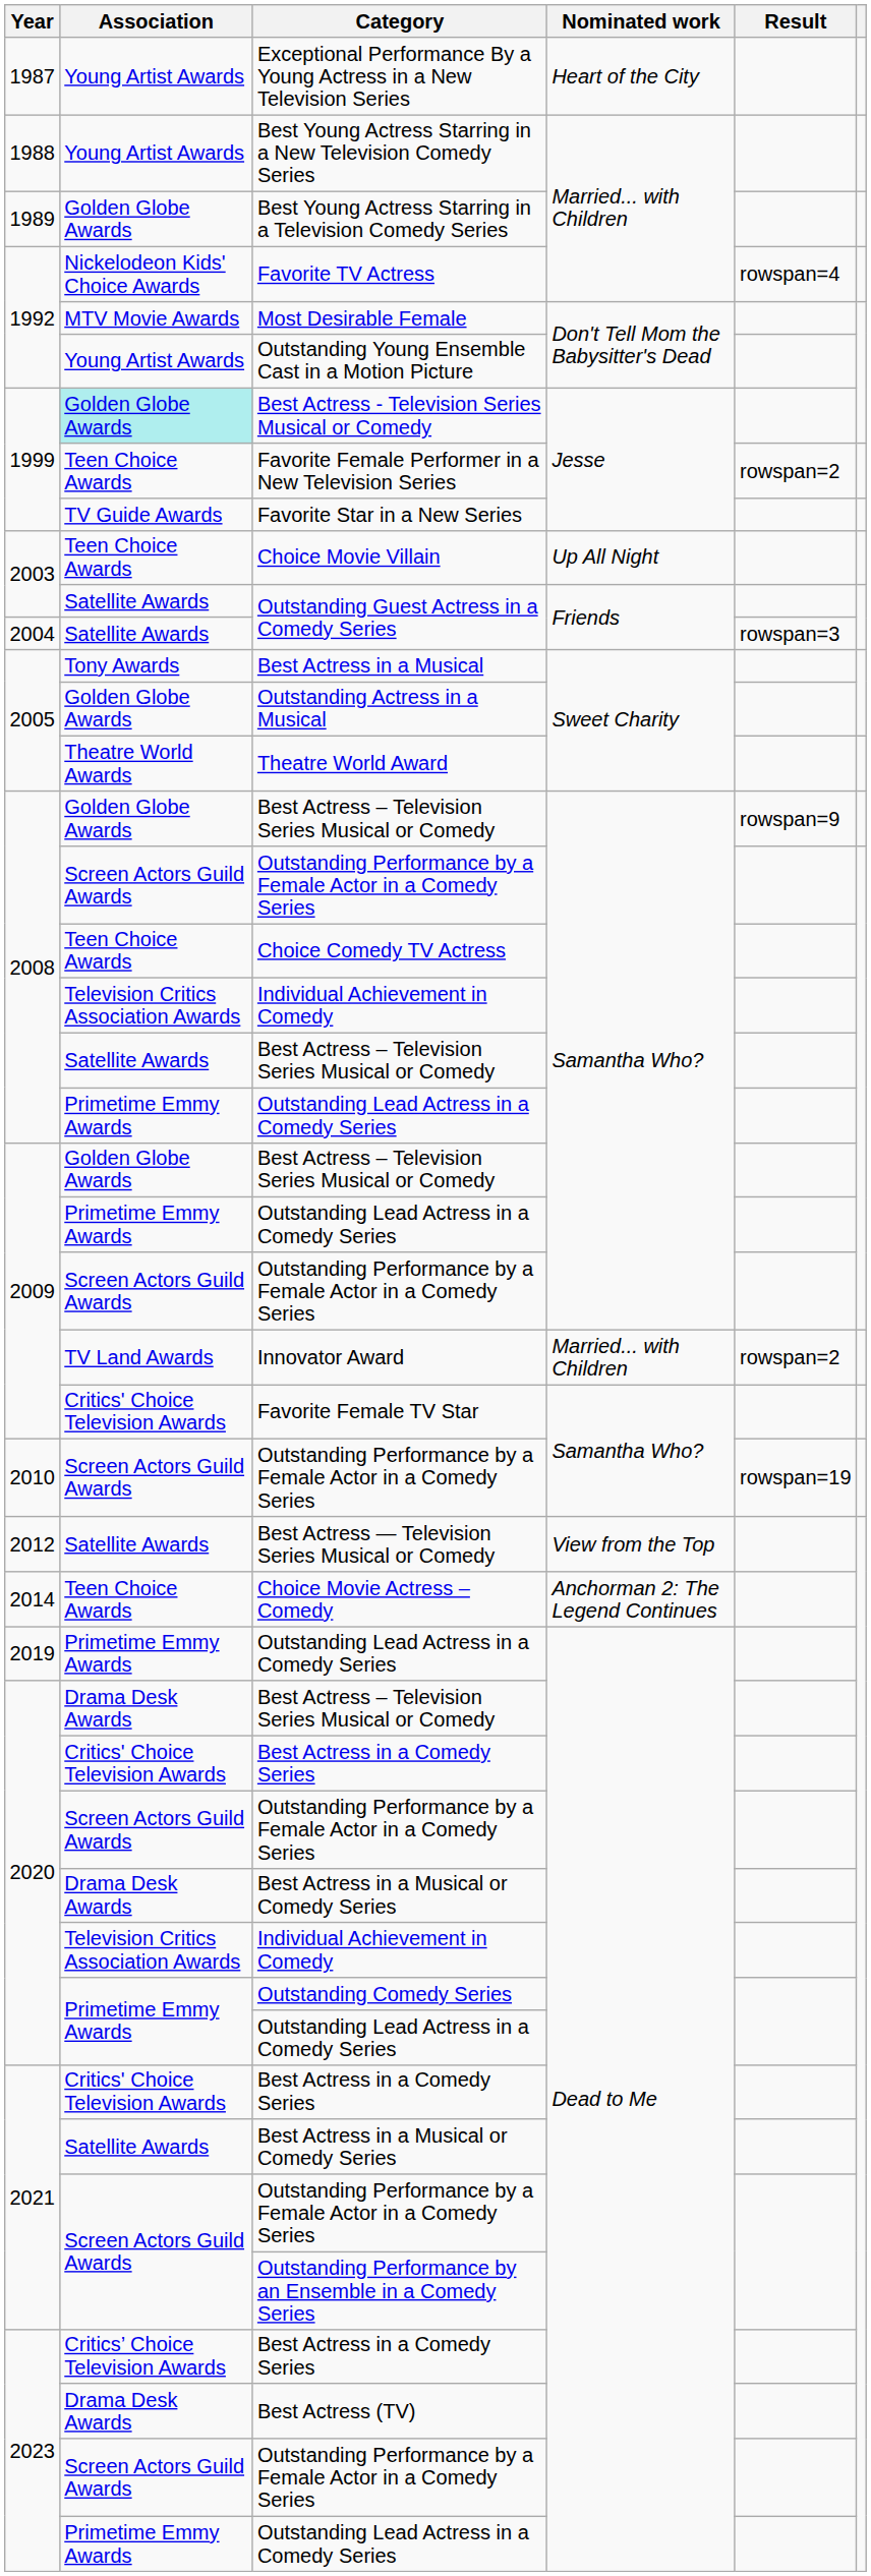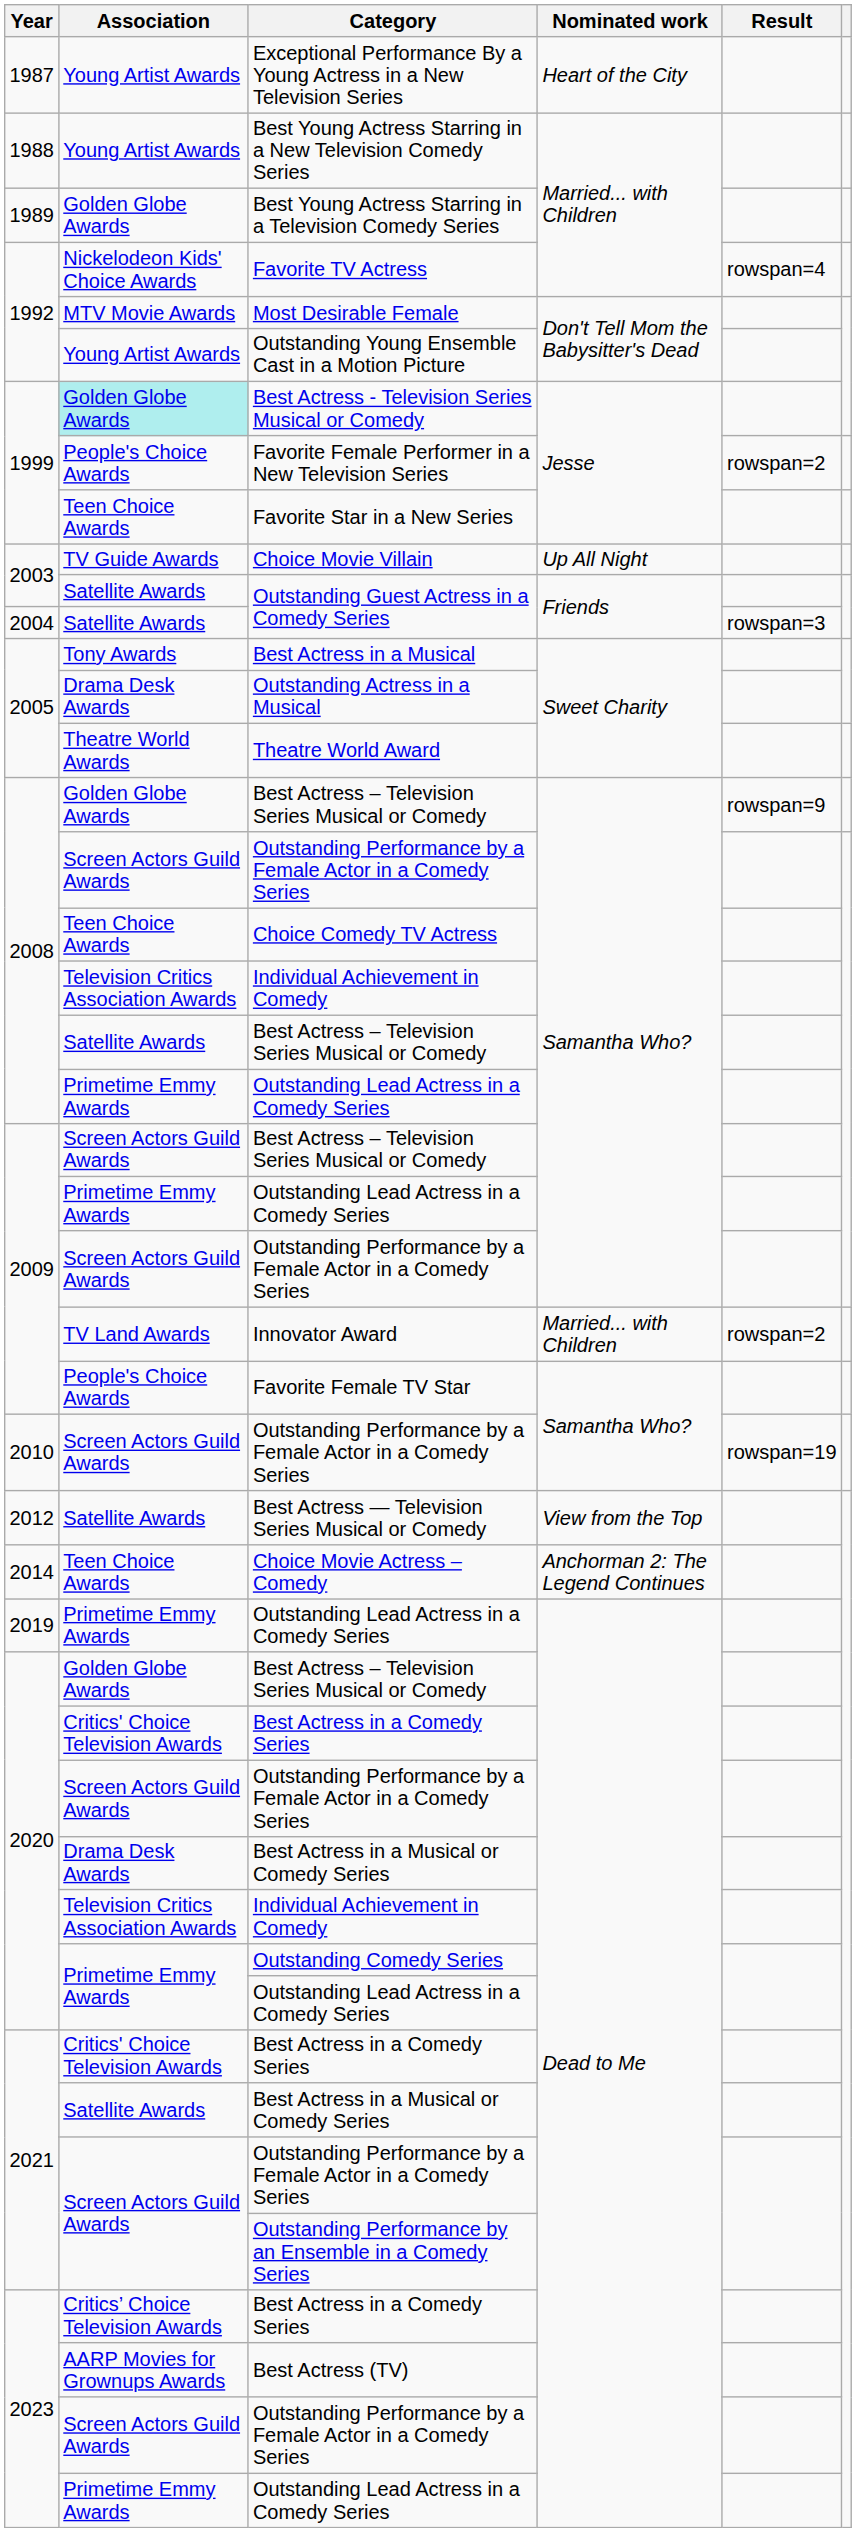Favorite Female Performer in a New Television Series | Association: Teen Choice Awards -> People's Choice Awards
Favorite Star in a New Series | Association: TV Guide Awards -> Teen Choice Awards
Choice Movie Villain | Association: Teen Choice Awards -> TV Guide Awards
Outstanding Actress in a Musical | Association: Golden Globe Awards -> Drama Desk Awards
2009 / Best Actress – Television Series Musical or Comedy | Association: Golden Globe Awards -> Screen Actors Guild Awards
Favorite Female TV Star | Association: Critics' Choice Television Awards -> People's Choice Awards
2020 / Best Actress – Television Series Musical or Comedy | Association: Drama Desk Awards -> Golden Globe Awards
Best Actress (TV) | Association: Drama Desk Awards -> AARP Movies for Grownups Awards
